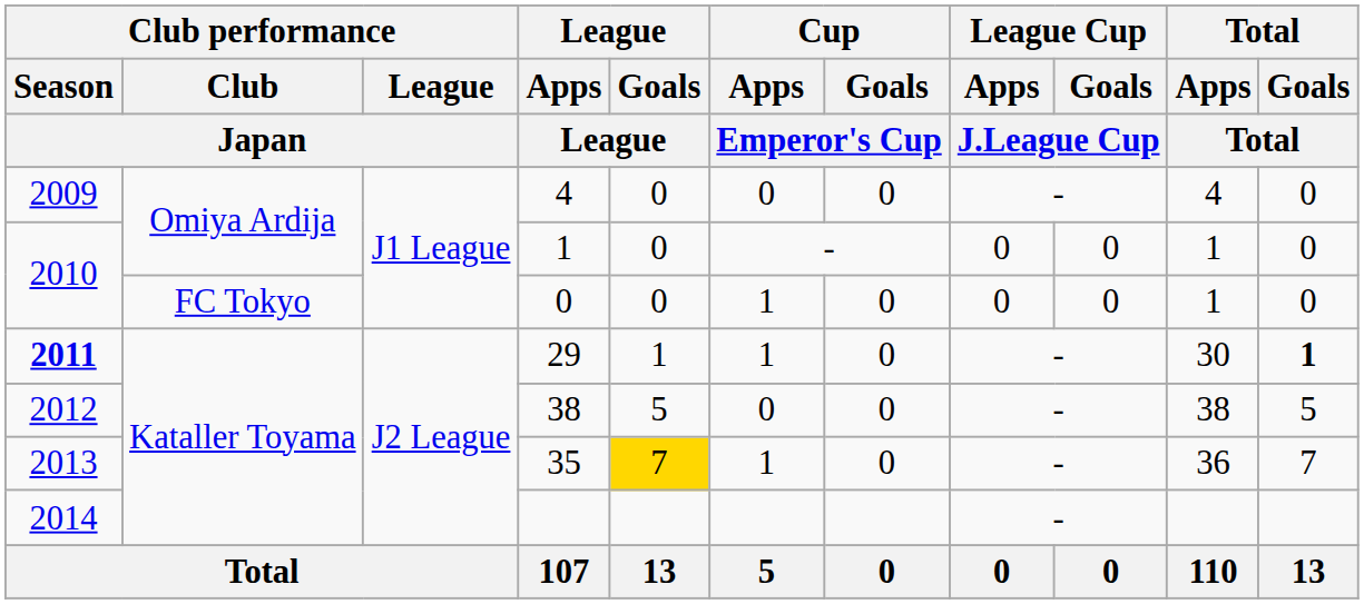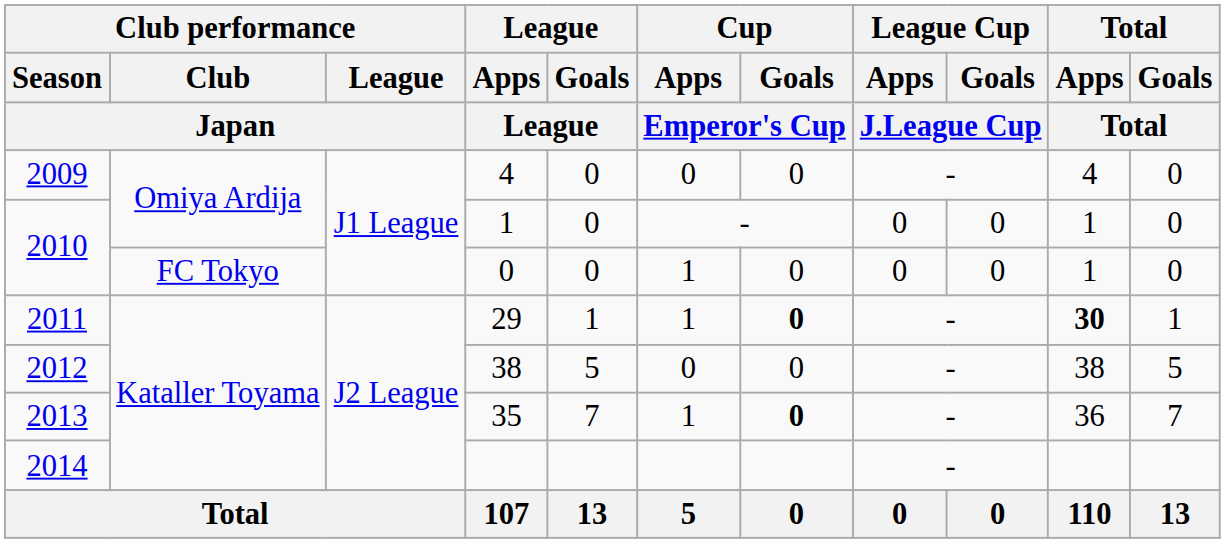29 | Club performance / Season / Japan: bold -> normal
29 | Cup / Goals / Emperor's Cup: normal -> bold
29 | Total / Apps / Total: normal -> bold
29 | Total / Goals / Total: bold -> normal
35 | League / Goals / League: gold background -> no background
35 | Cup / Goals / Emperor's Cup: normal -> bold
